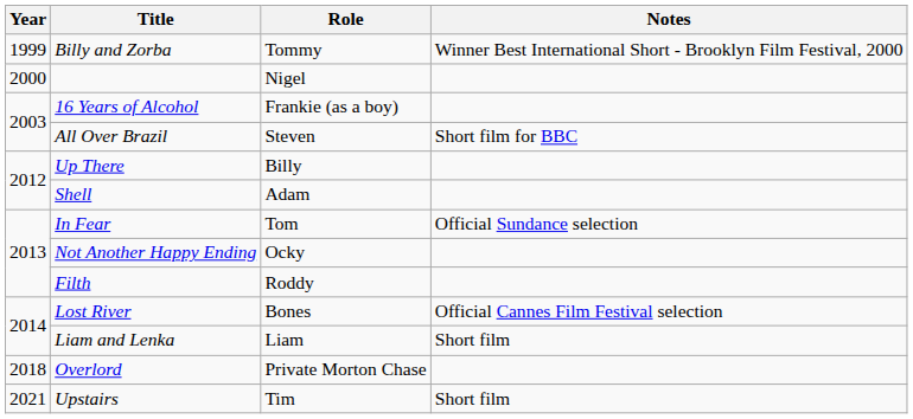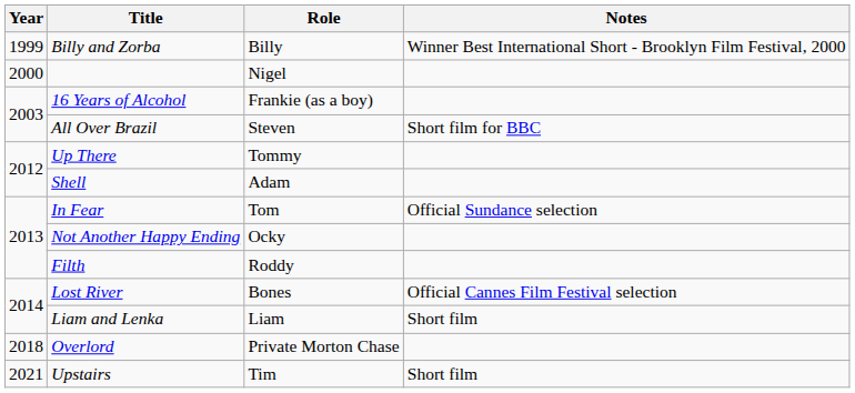Billy and Zorba | Role: Tommy -> Billy
Up There | Role: Billy -> Tommy
